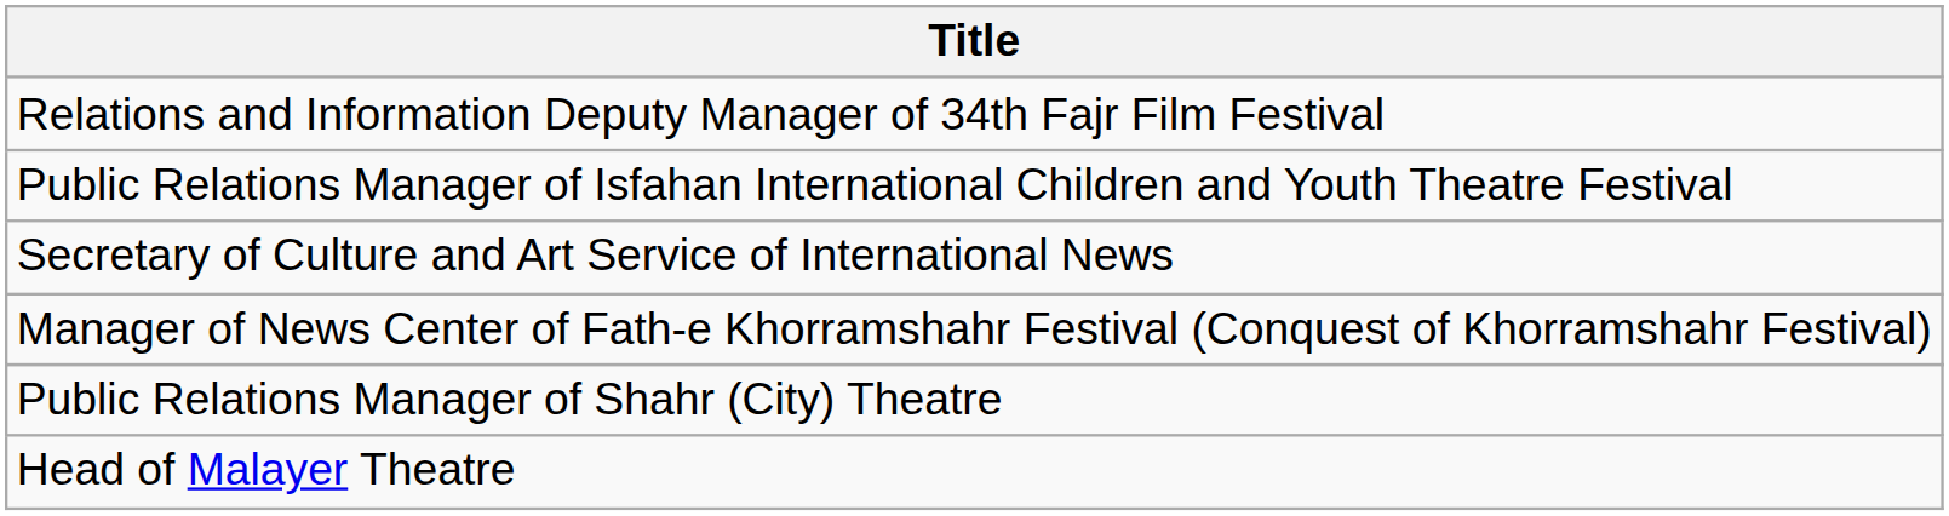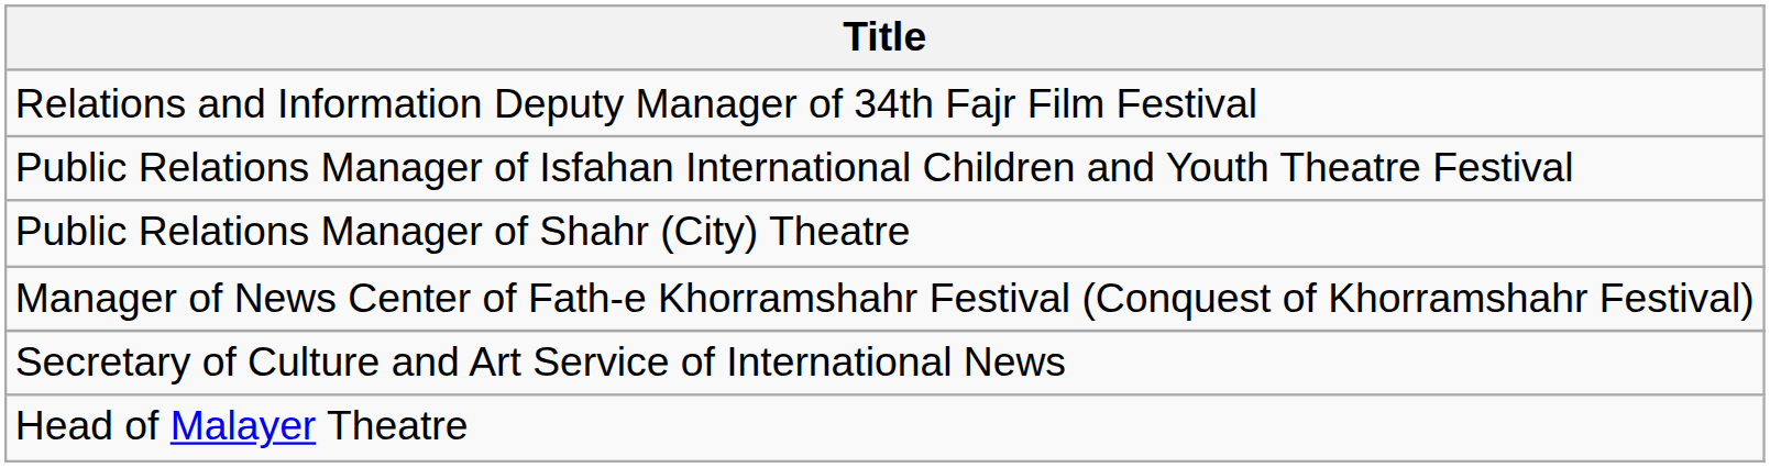row 4 | column 1: Secretary of Culture and Art Service of International News -> Public Relations Manager of Shahr (City) Theatre
row 6 | column 1: Public Relations Manager of Shahr (City) Theatre -> Secretary of Culture and Art Service of International News
